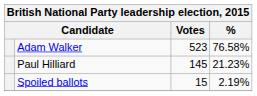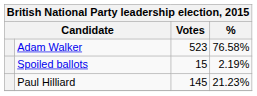rows swapped: Paul Hilliard <-> Spoiled ballots
